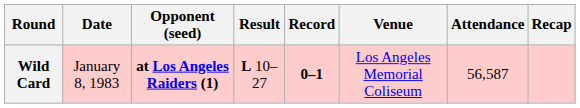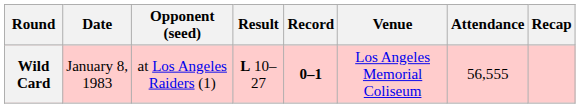Wild Card | Opponent (seed): bold -> normal
Wild Card | Attendance: 56,587 -> 56,555
